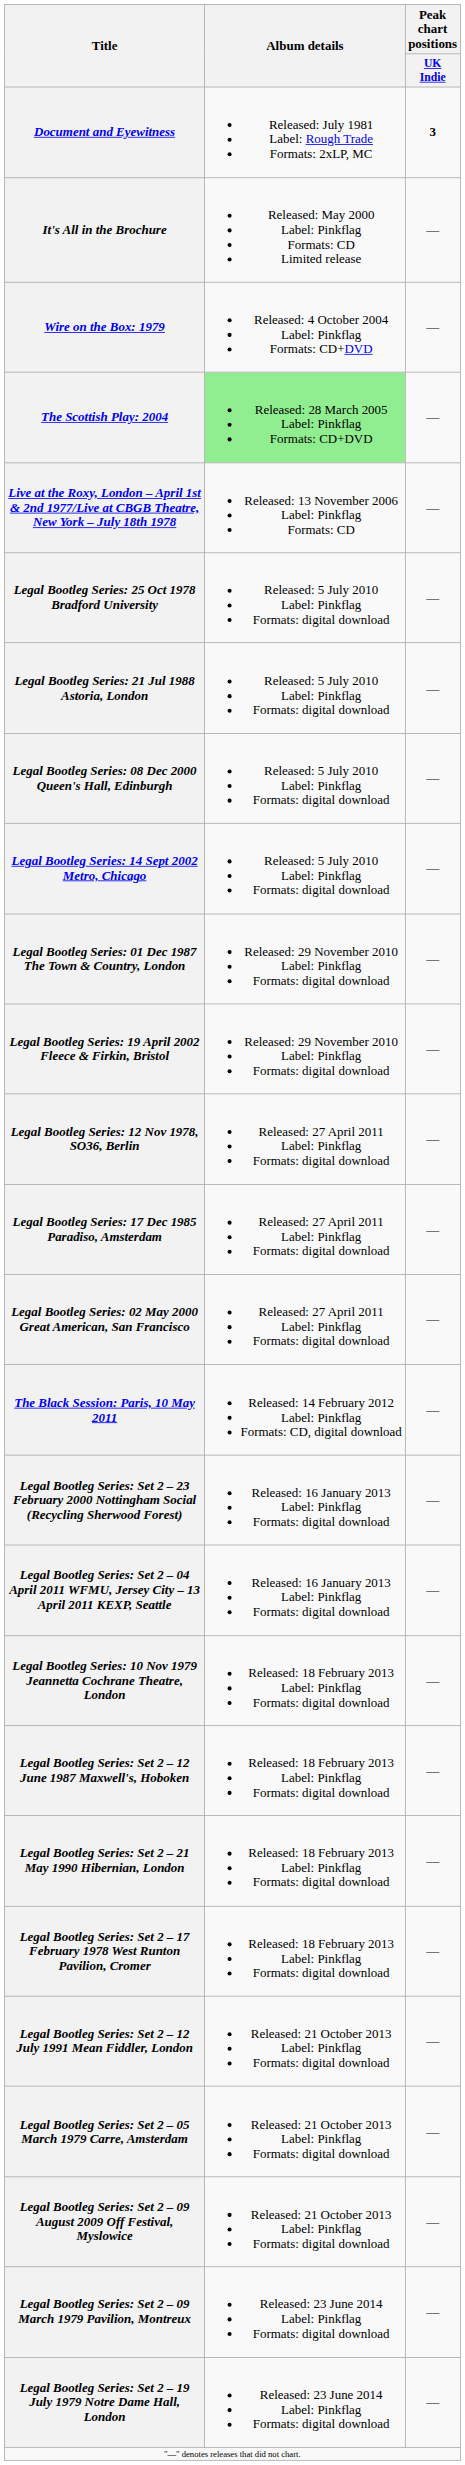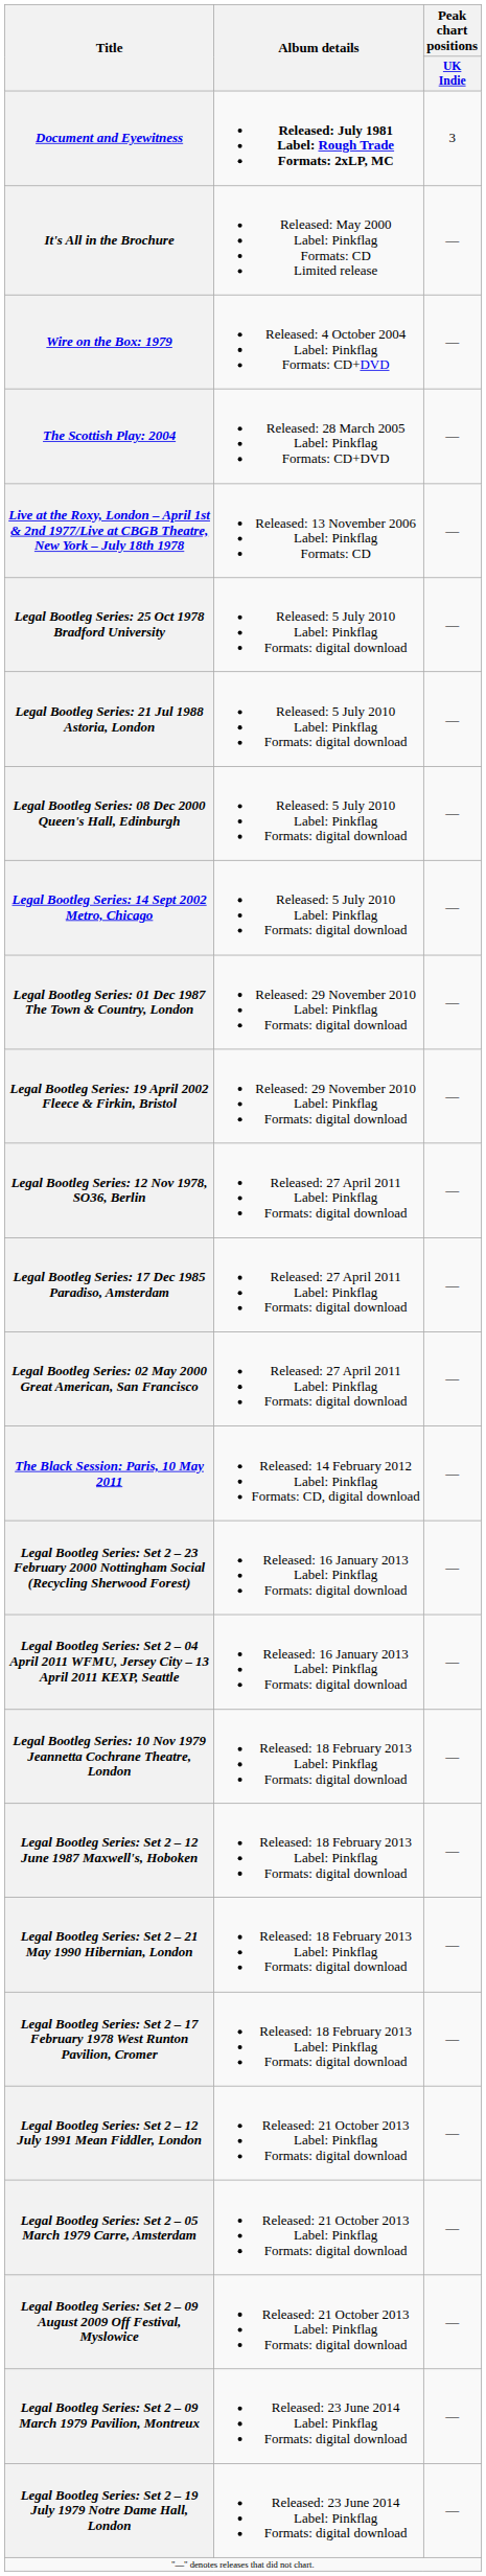Document and Eyewitness | Album details: normal -> bold
Document and Eyewitness | Peak chart positions / UK Indie: bold -> normal
The Scottish Play: 2004 | Album details: lightgreen background -> no background
